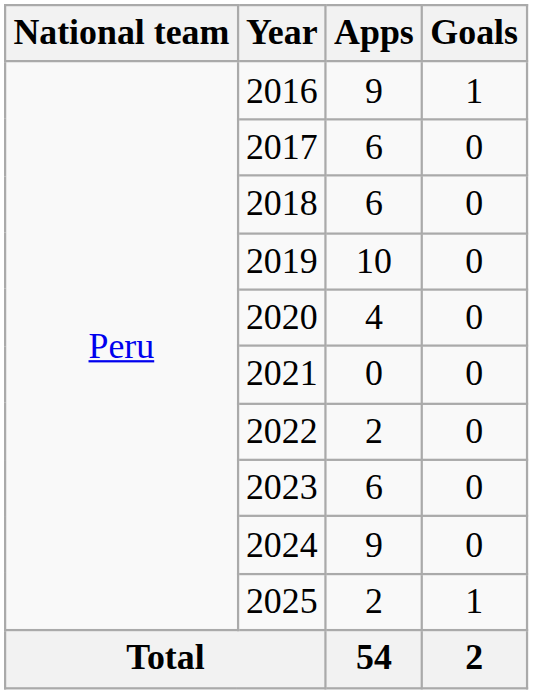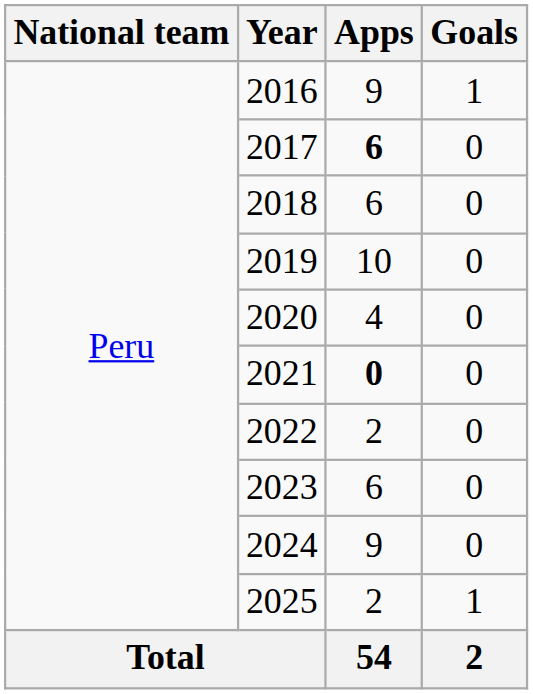2017 | Apps: normal -> bold
2021 | Apps: normal -> bold
